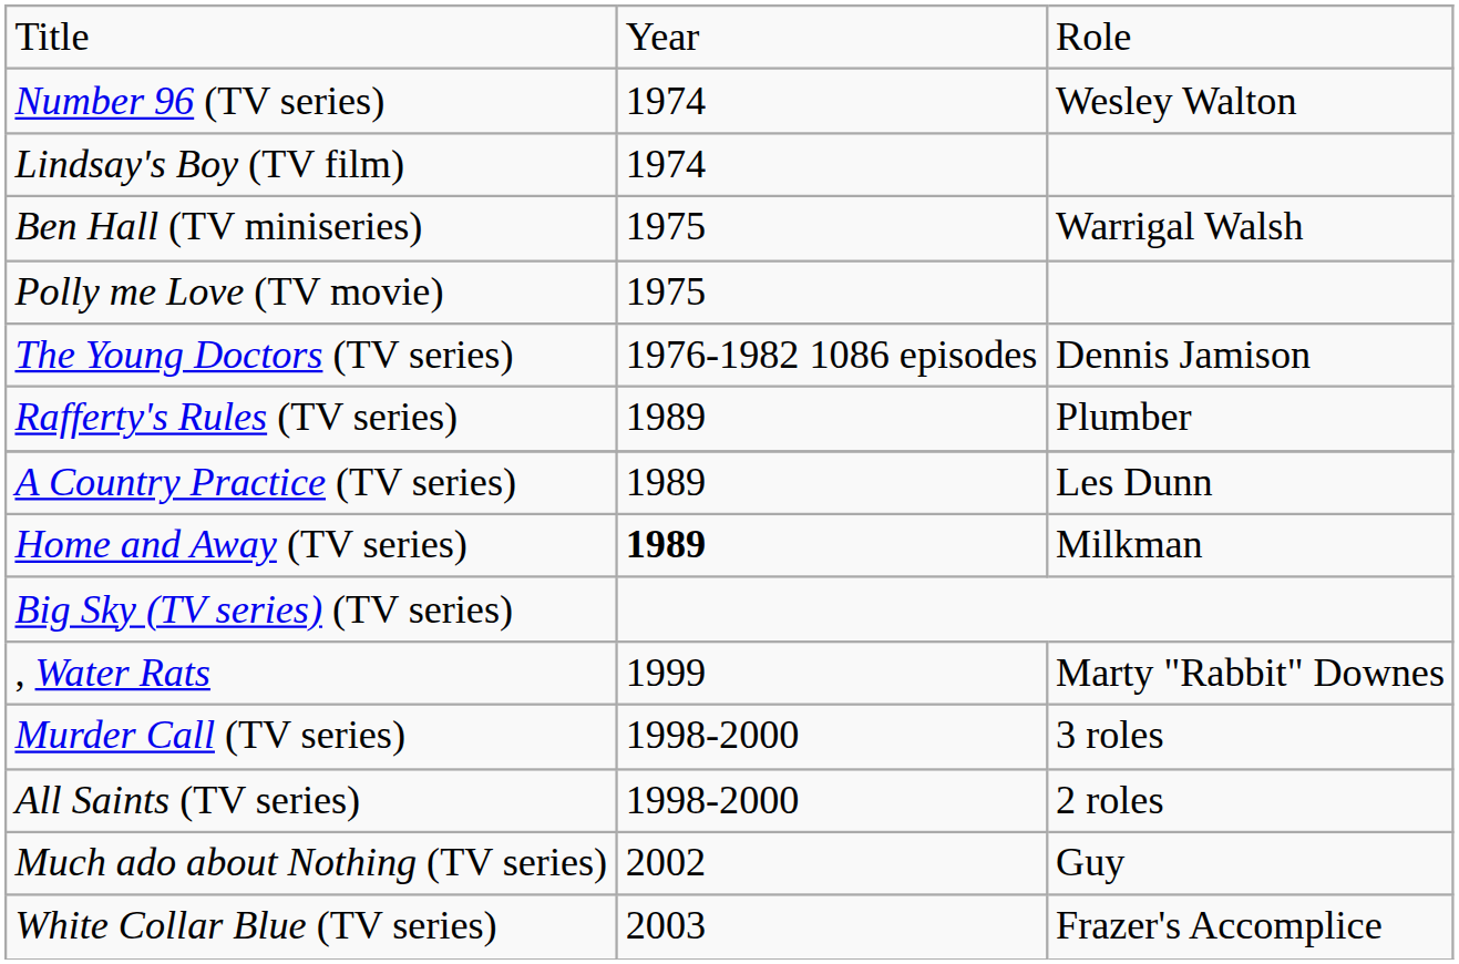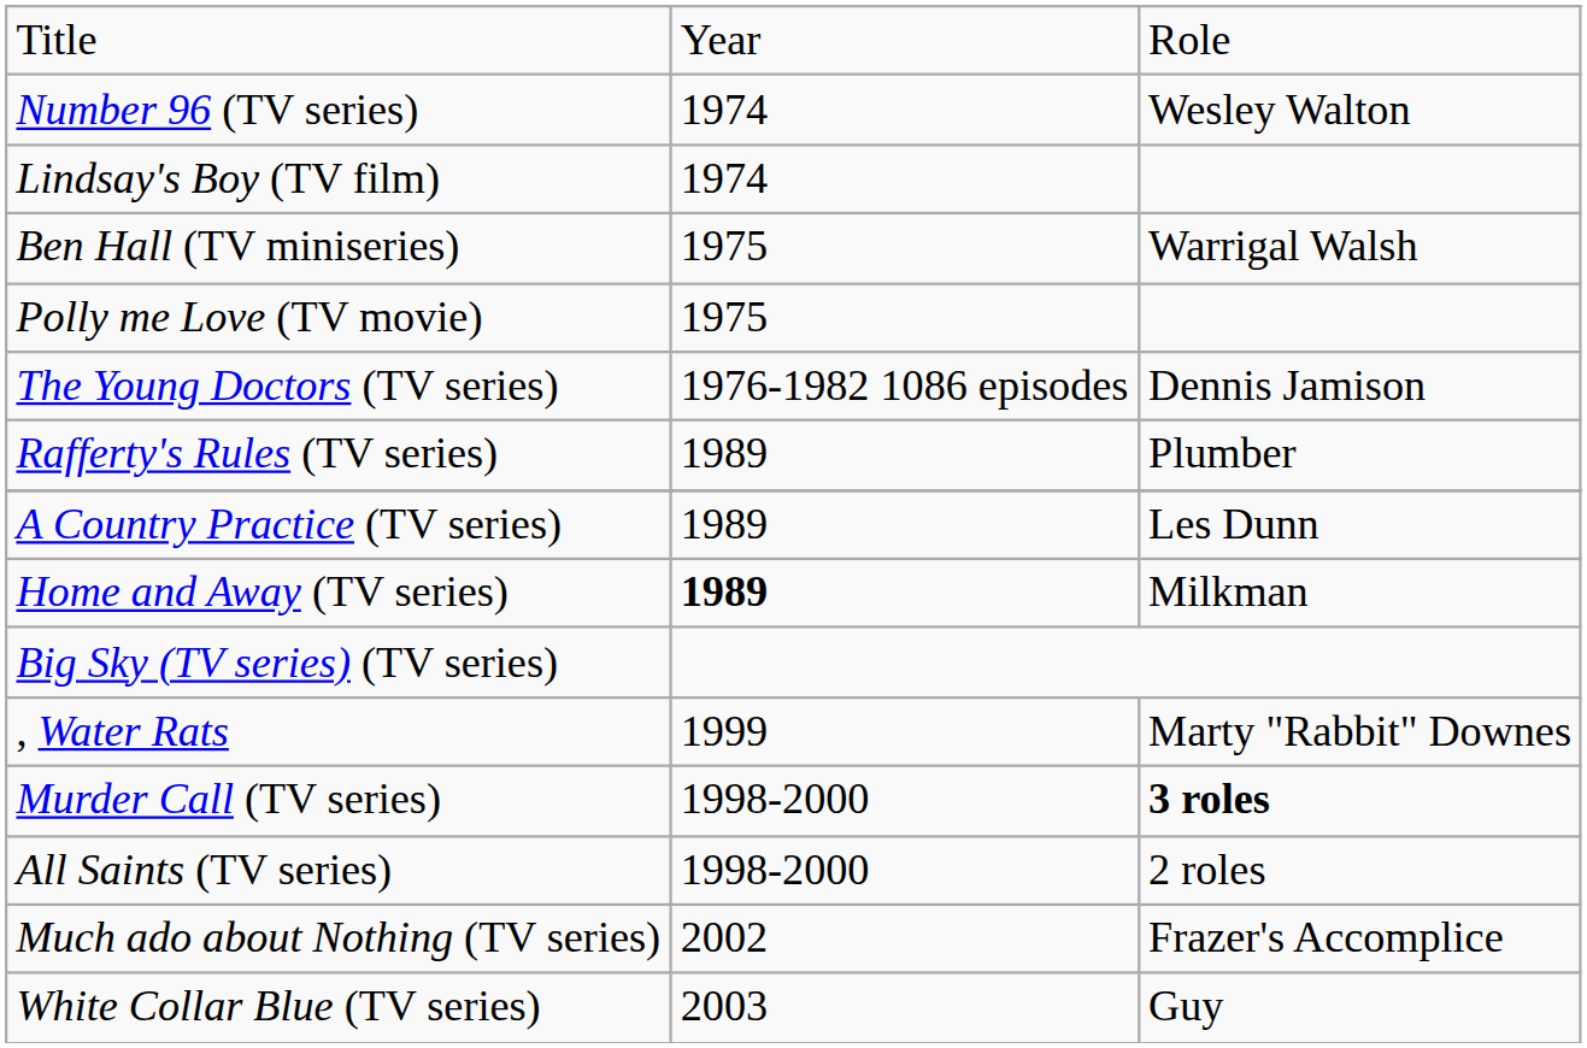Murder Call (TV series) | column 3: normal -> bold
Much ado about Nothing (TV series) | column 3: Guy -> Frazer's Accomplice
White Collar Blue (TV series) | column 3: Frazer's Accomplice -> Guy
